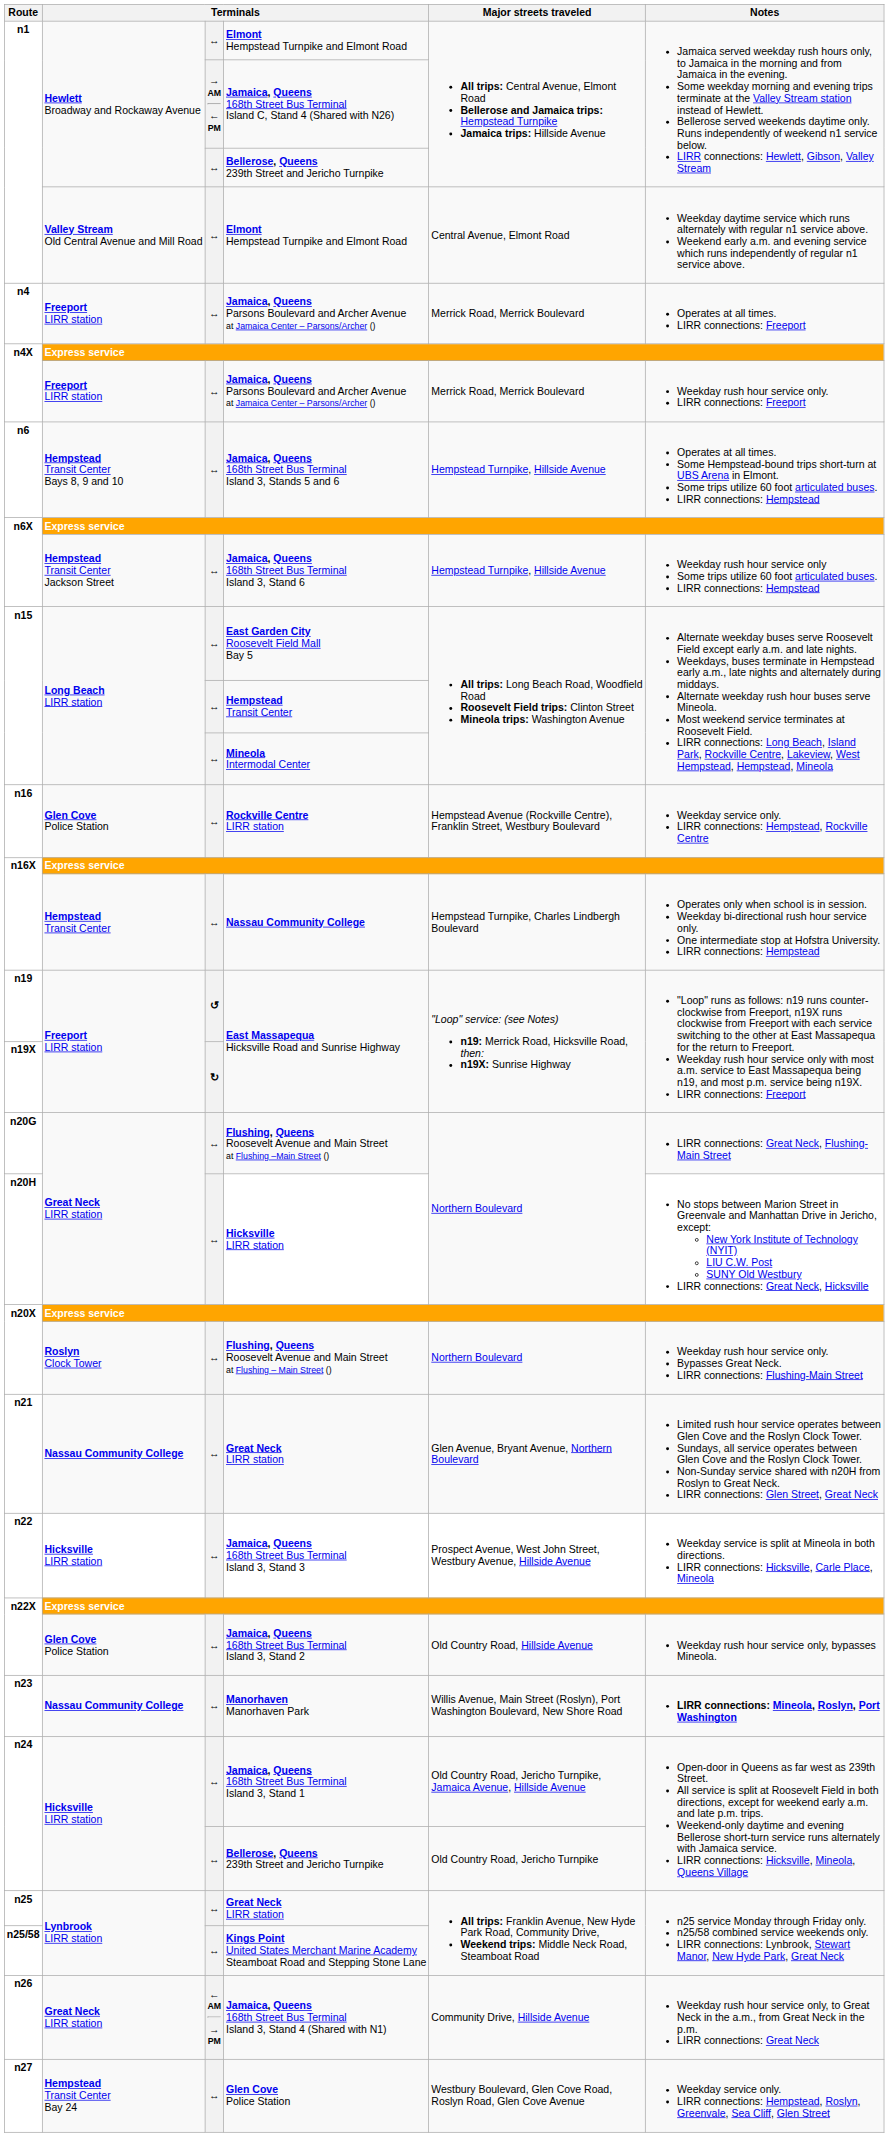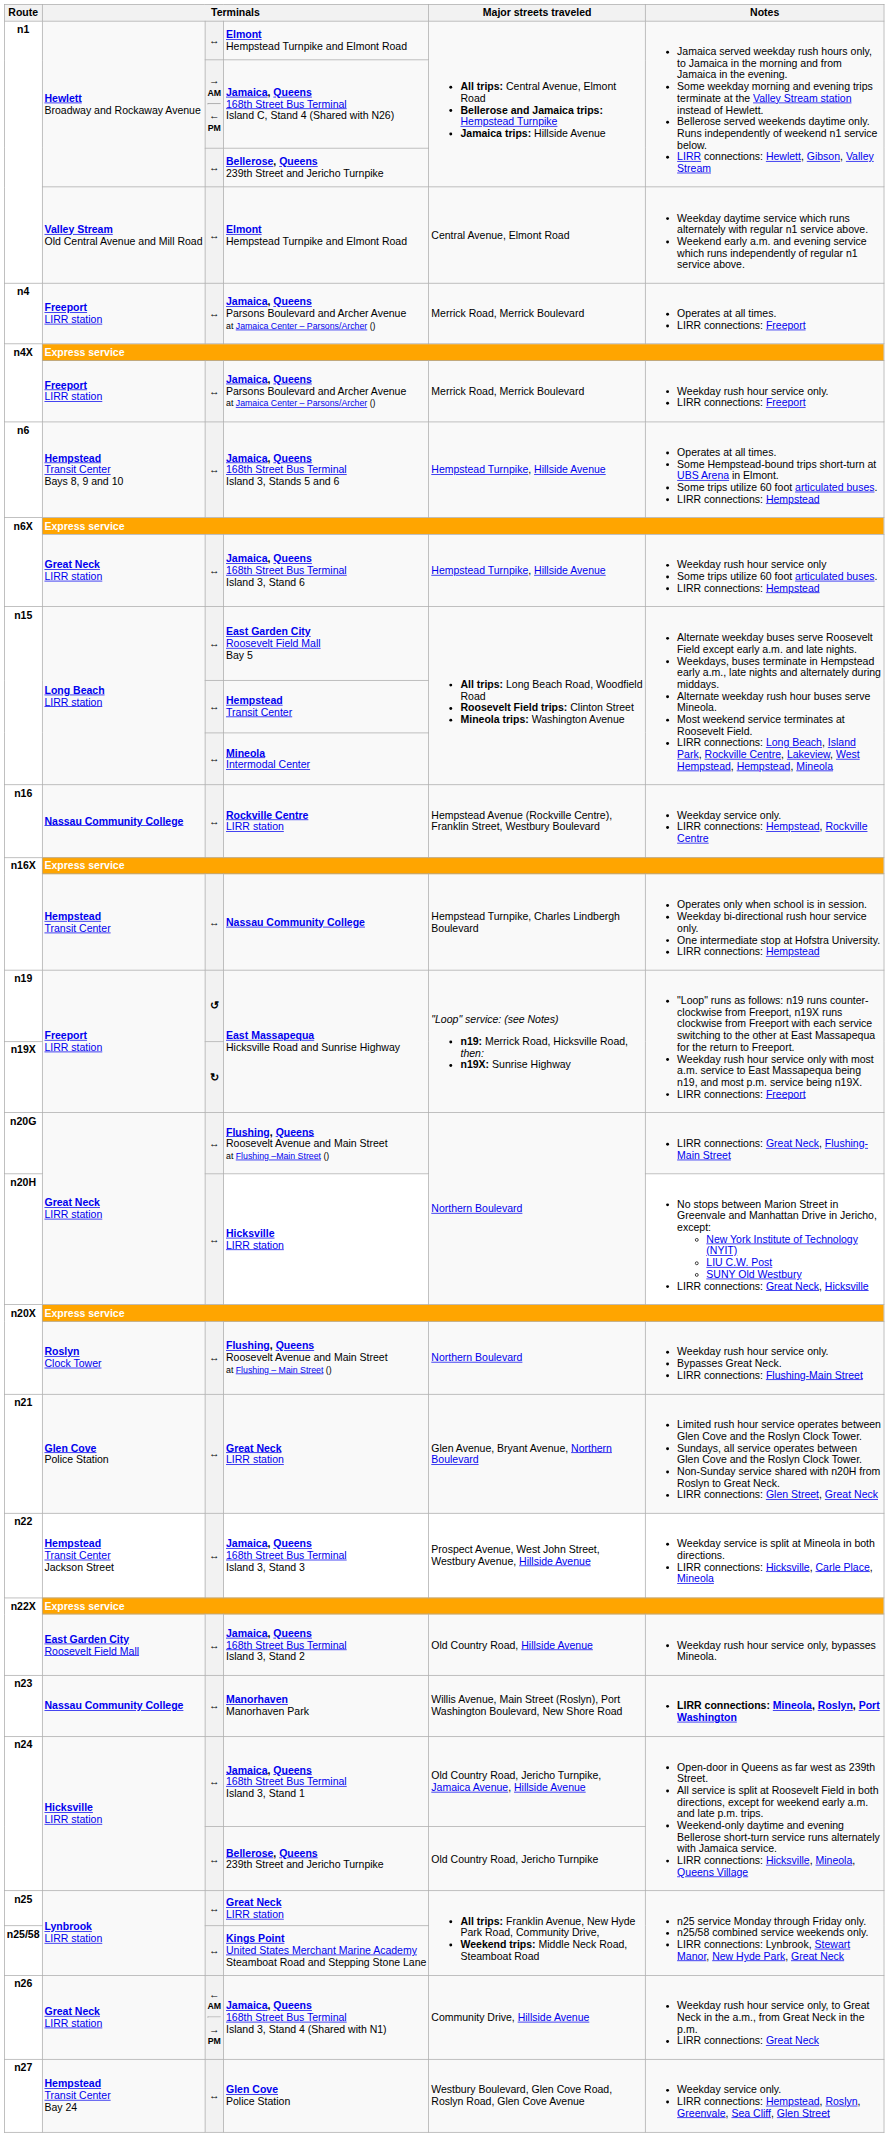Jamaica, Queens 168th Street Bus Terminal Island 3, Stand 6 | column 2: Hempstead Transit Center Jackson Street -> Great Neck LIRR station
Rockville Centre LIRR station | column 2: Glen Cove Police Station -> Nassau Community College
n21 / Great Neck LIRR station | column 2: Nassau Community College -> Glen Cove Police Station
Jamaica, Queens 168th Street Bus Terminal Island 3, Stand 3 | column 2: Hicksville LIRR station -> Hempstead Transit Center Jackson Street
Jamaica, Queens 168th Street Bus Terminal Island 3, Stand 2 | column 2: Glen Cove Police Station -> East Garden City Roosevelt Field Mall
